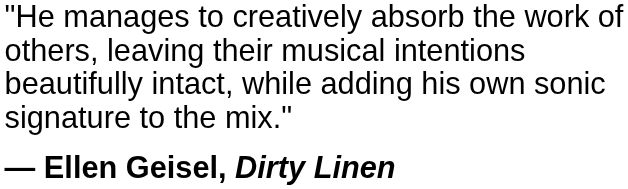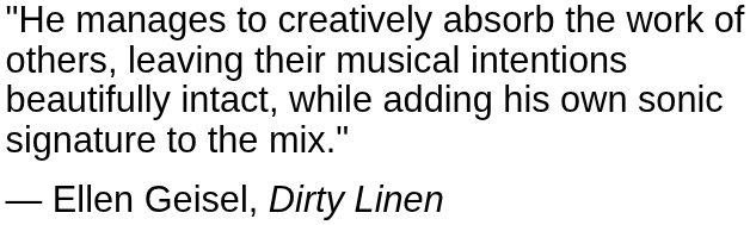row 2 | column 1: bold -> normal
